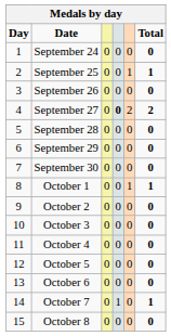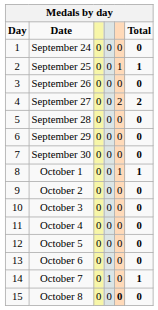September 27 | column 4: bold -> normal
October 8 | column 5: normal -> bold
